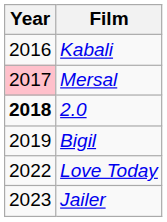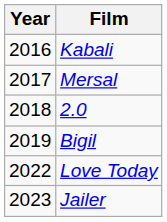Mersal | Year: pink background -> no background
2.0 | Year: bold -> normal
